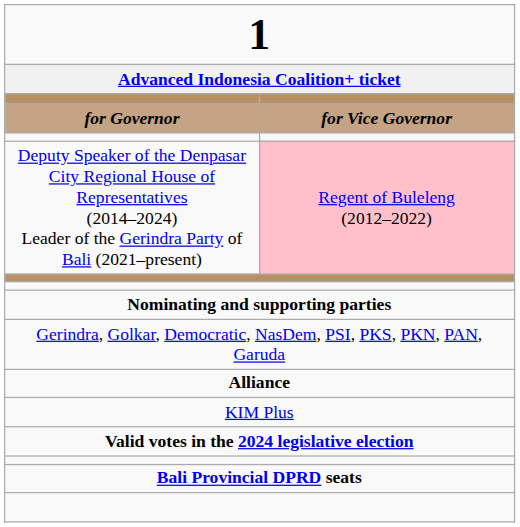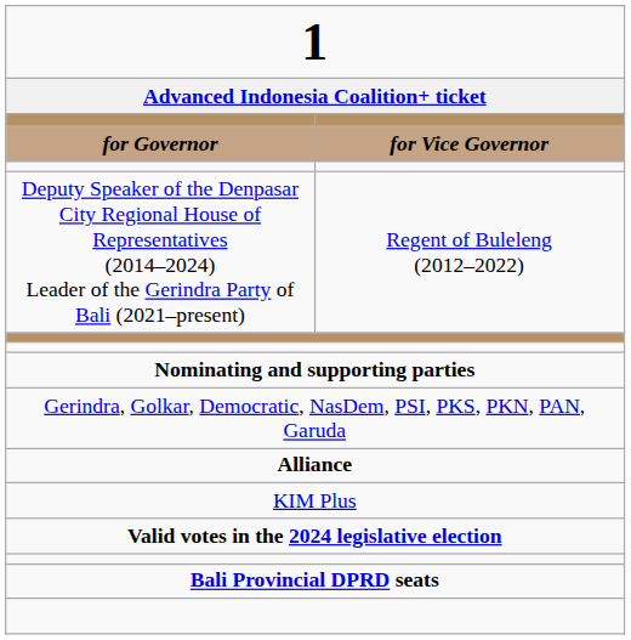row 6 | column 2: pink background -> no background
